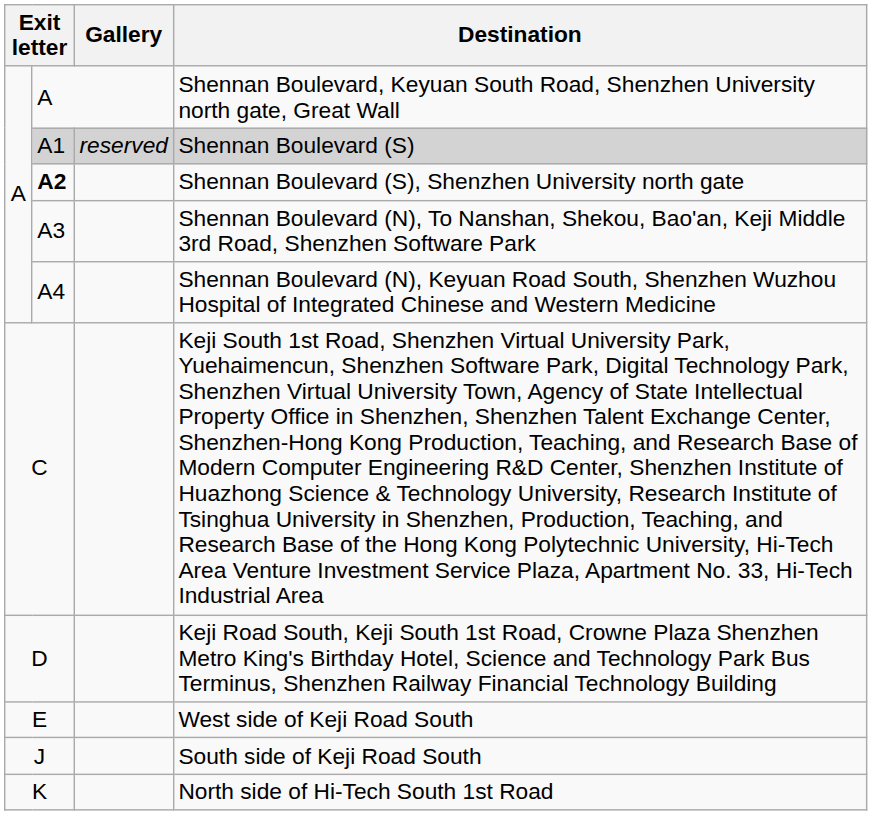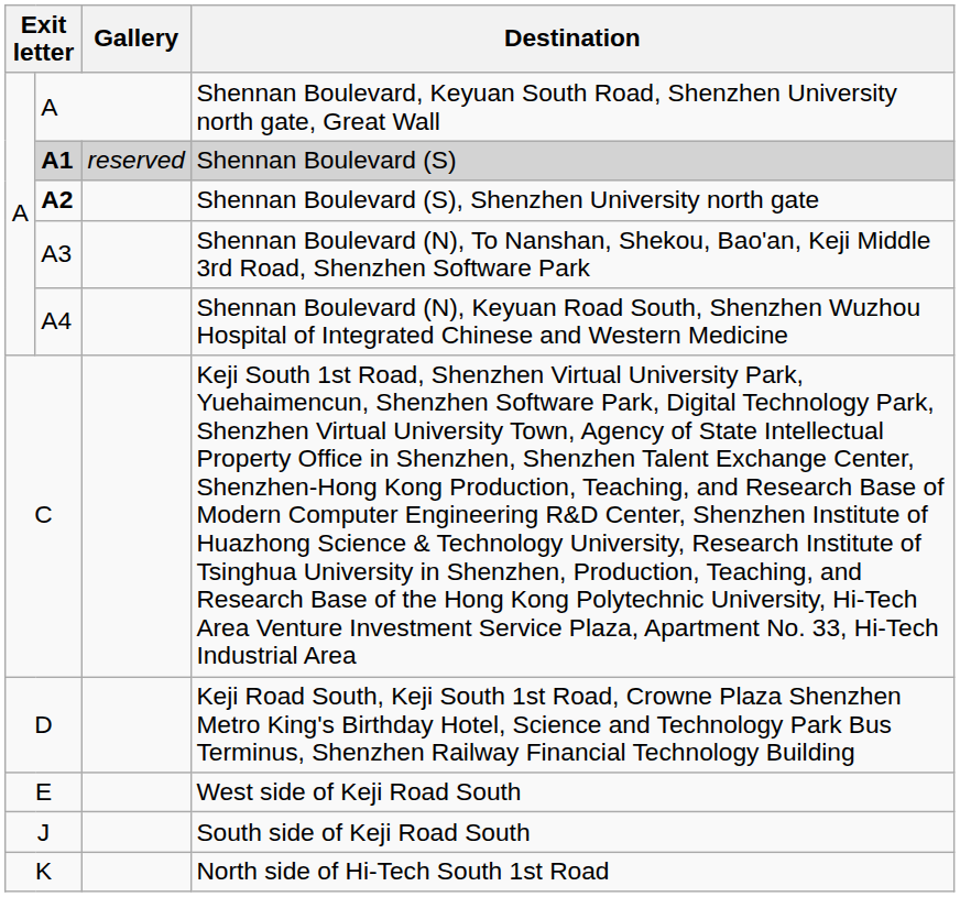Shennan Boulevard (S) | column 2: normal -> bold
